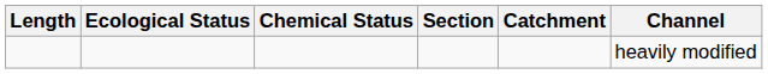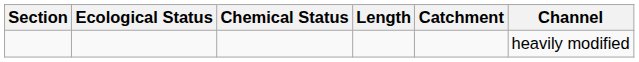columns swapped: Section <-> Length
